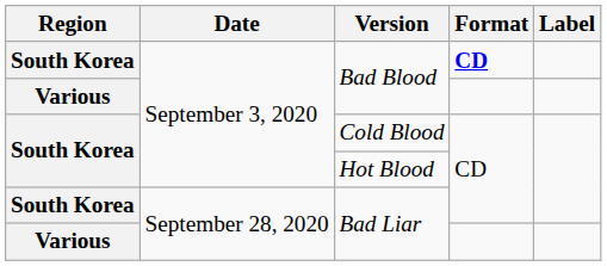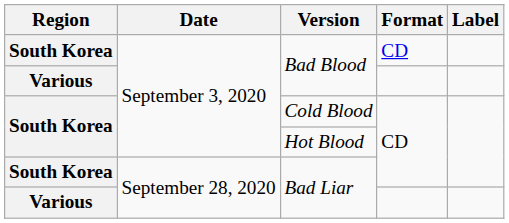South Korea / Bad Blood | Format: bold -> normal
